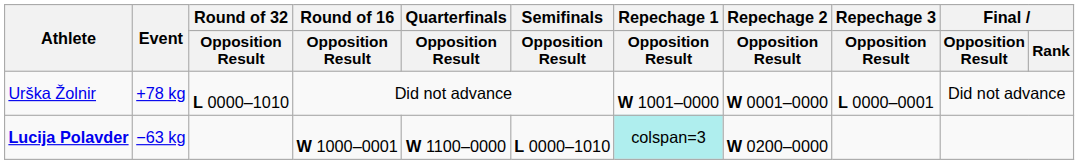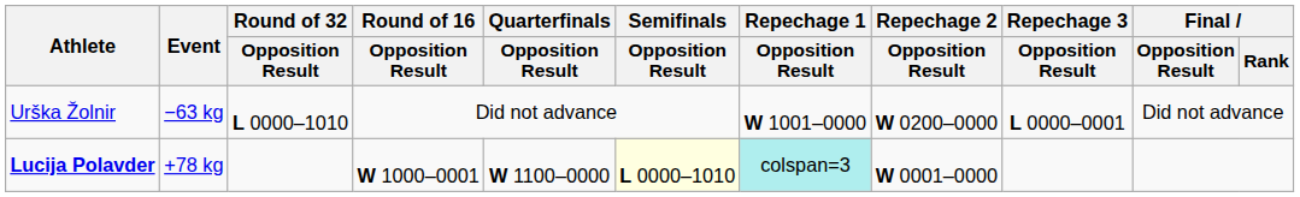Urška Žolnir | Event: +78 kg -> −63 kg
Urška Žolnir | Repechage 2 / Opposition Result: W 0001–0000 -> W 0200–0000
Lucija Polavder | Event: −63 kg -> +78 kg
Lucija Polavder | Semifinals / Opposition Result: no background -> lightyellow background
Lucija Polavder | Repechage 2 / Opposition Result: W 0200–0000 -> W 0001–0000
